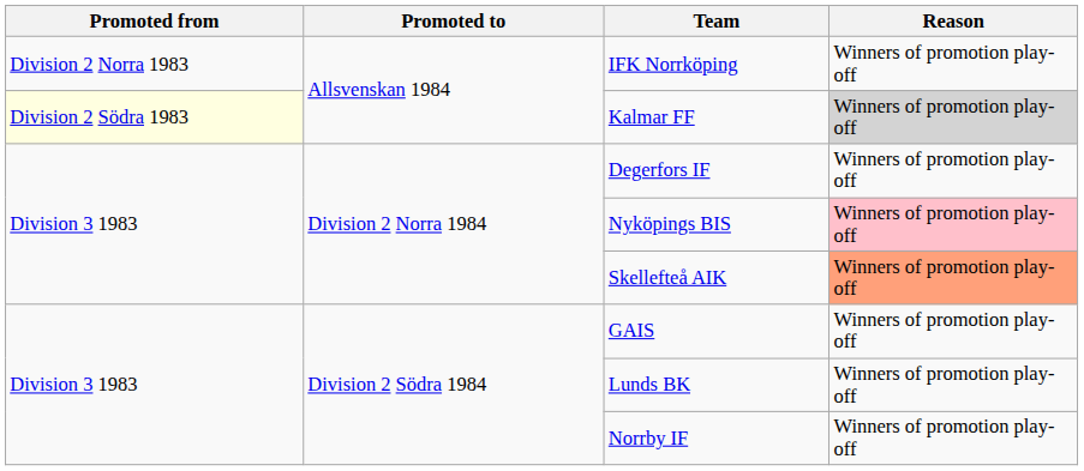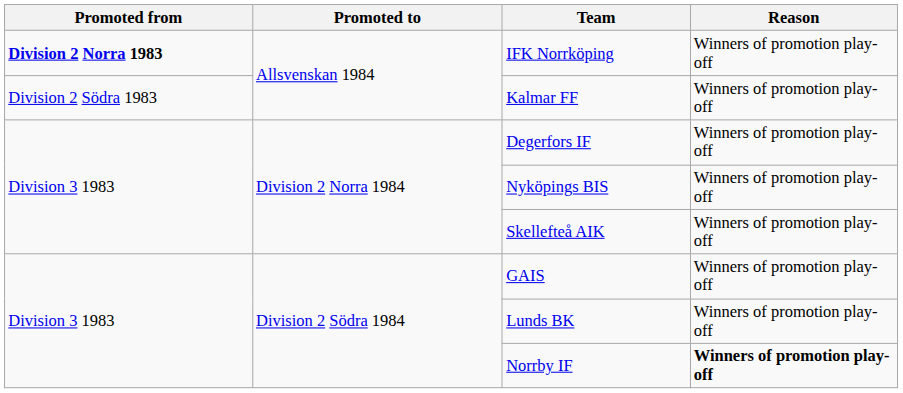IFK Norrköping | Promoted from: normal -> bold
Kalmar FF | Promoted from: lightyellow background -> no background
Kalmar FF | Reason: lightgrey background -> no background
Nyköpings BIS | Reason: pink background -> no background
Skellefteå AIK | Reason: lightsalmon background -> no background
Norrby IF | Reason: normal -> bold
